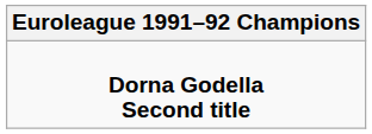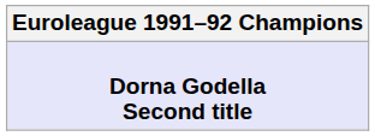row 2 | column 1: no background -> lavender background
